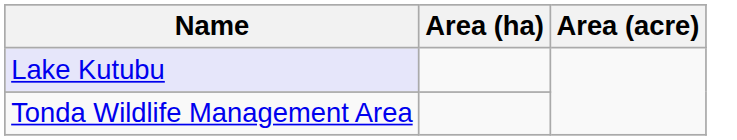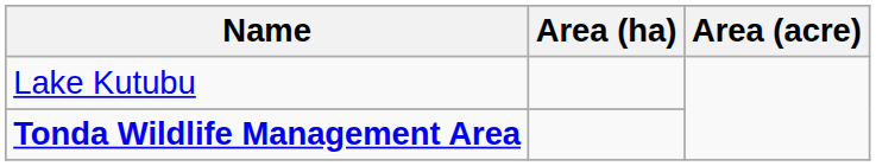Lake Kutubu | Name: lavender background -> no background
Tonda Wildlife Management Area | Name: normal -> bold
